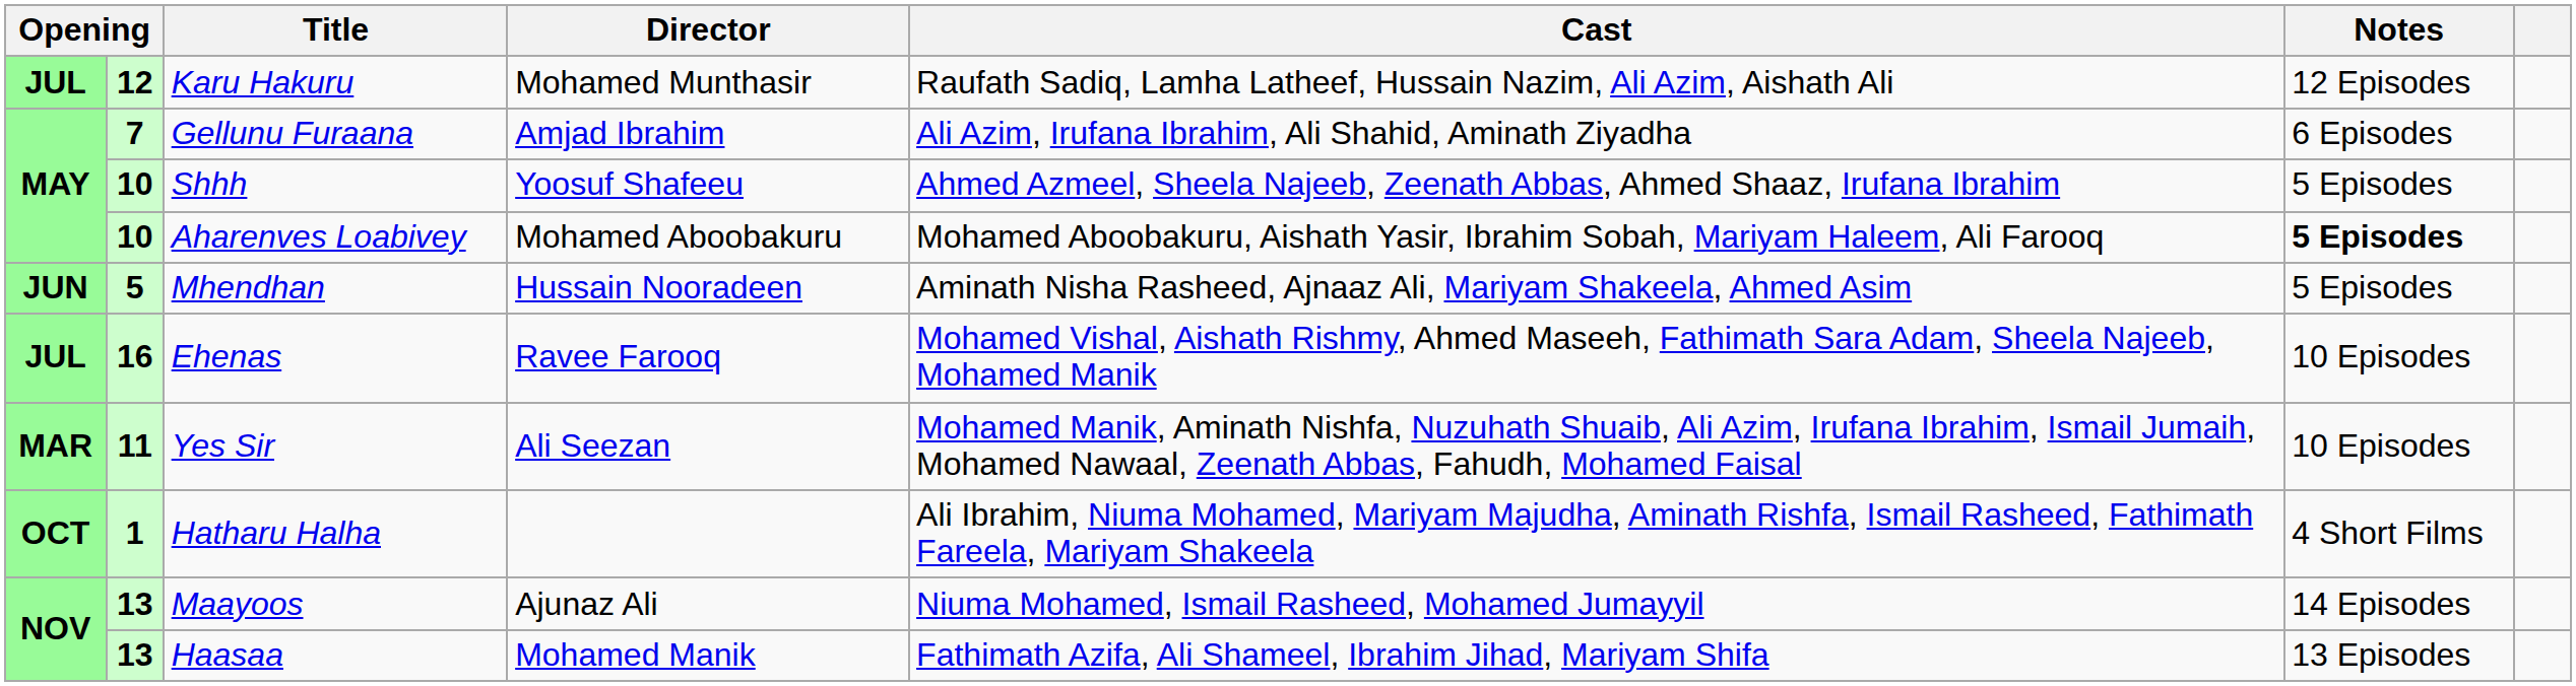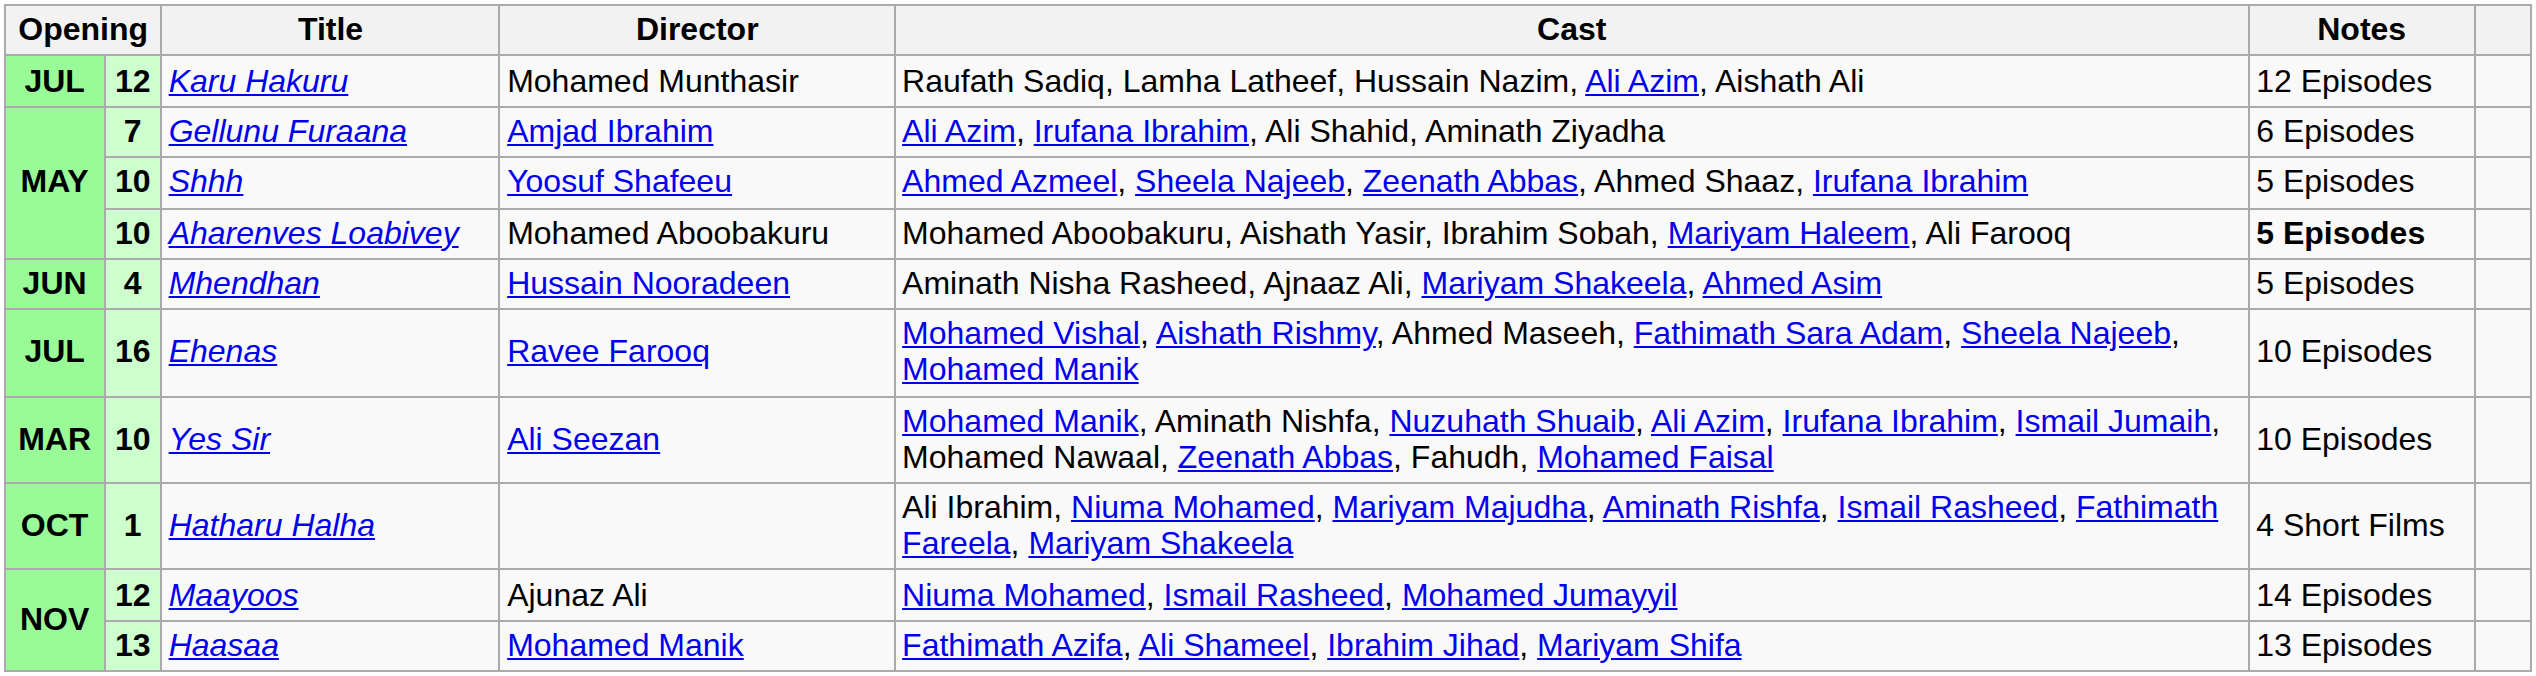Mhendhan | column 2: 5 -> 4
Yes Sir | column 2: 11 -> 10
Maayoos | column 2: 13 -> 12
